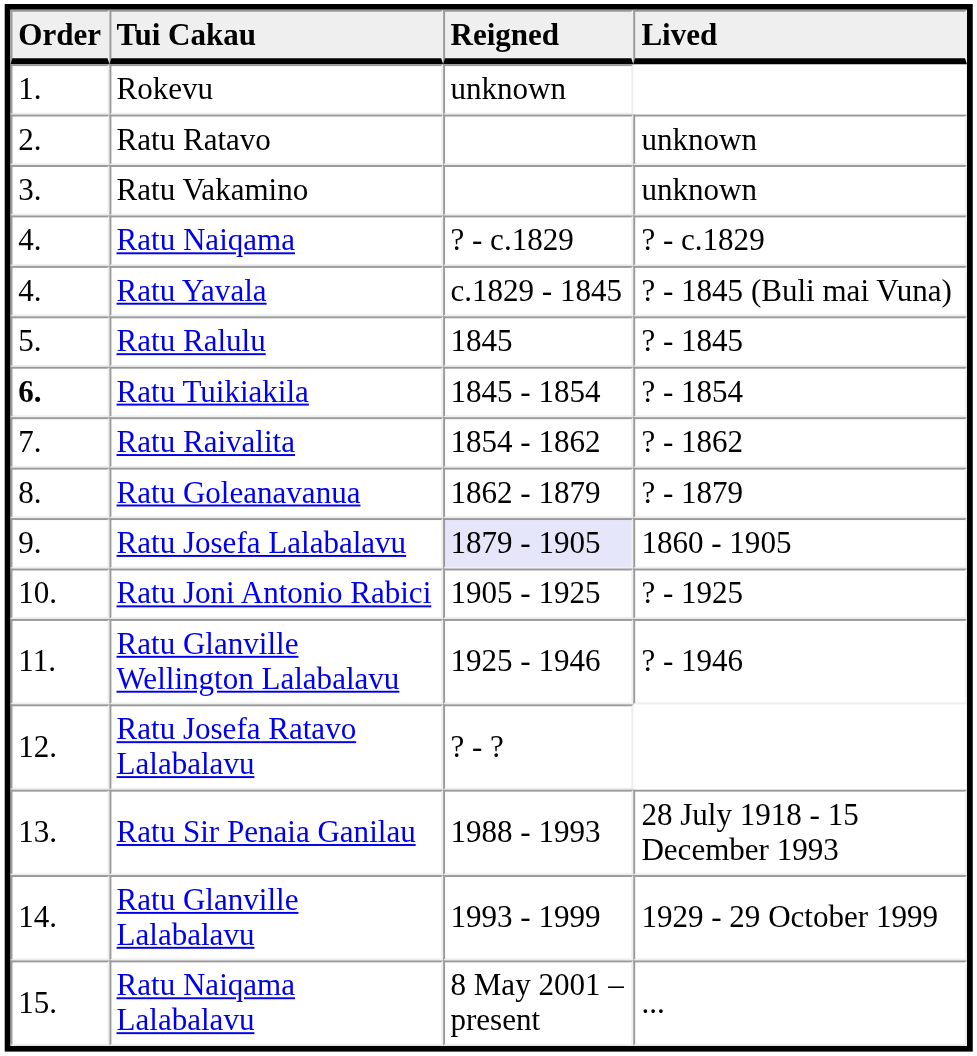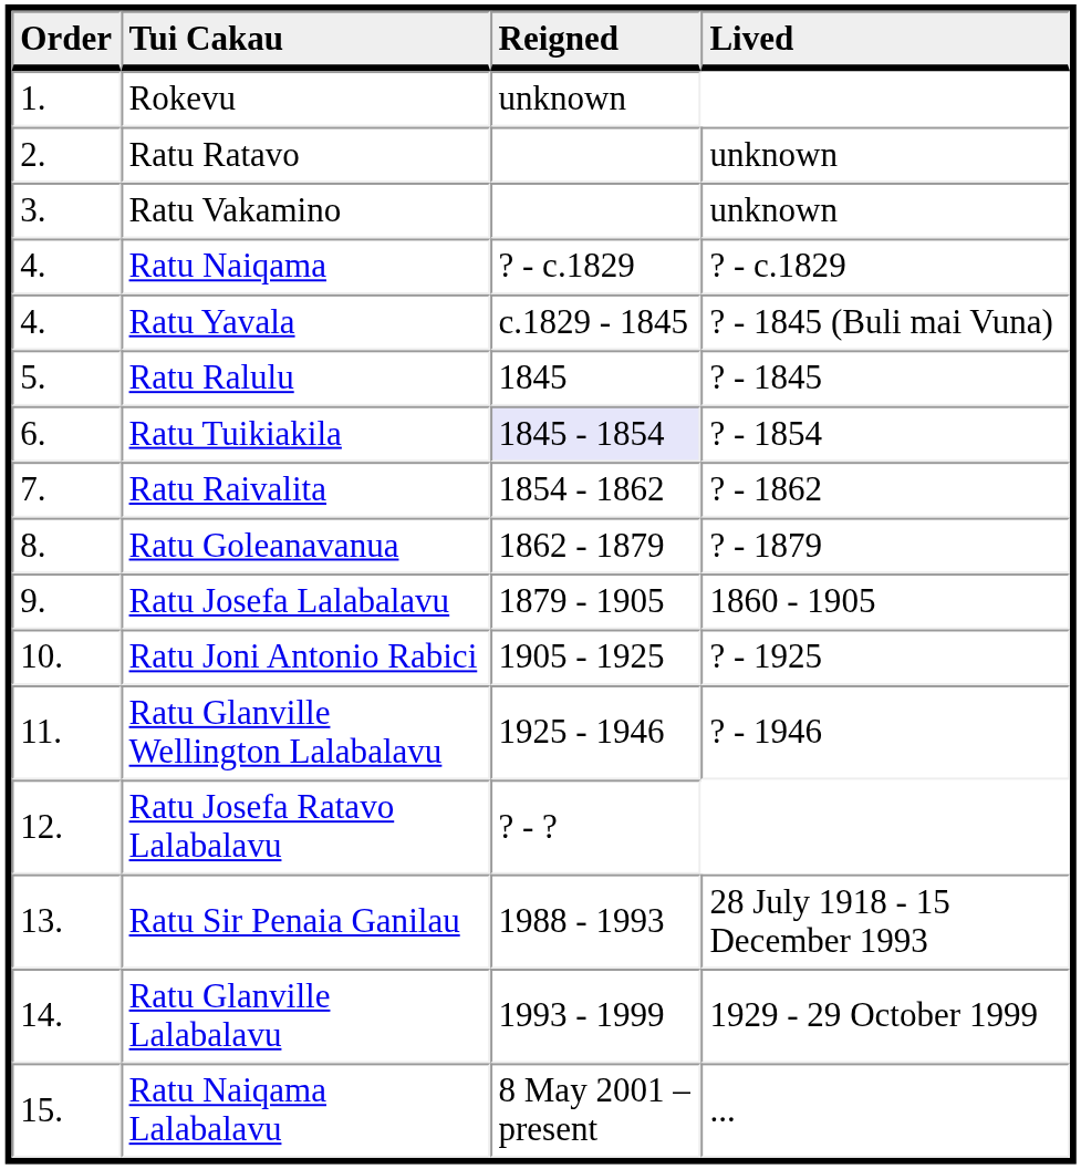Ratu Tuikiakila | Order: bold -> normal
Ratu Tuikiakila | Reigned: no background -> lavender background
Ratu Josefa Lalabalavu | Reigned: lavender background -> no background
